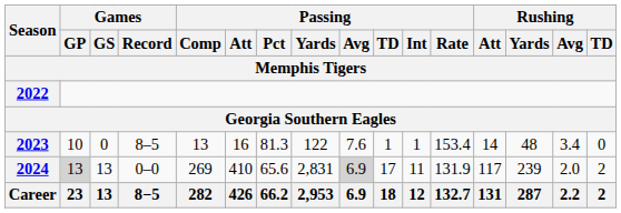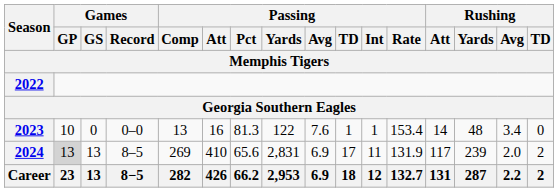2023 | Games / Record / Memphis Tigers: 8–5 -> 0–0
2024 | Games / Record / Memphis Tigers: 0–0 -> 8–5
2024 | Passing / Avg / Memphis Tigers: lightgrey background -> no background
